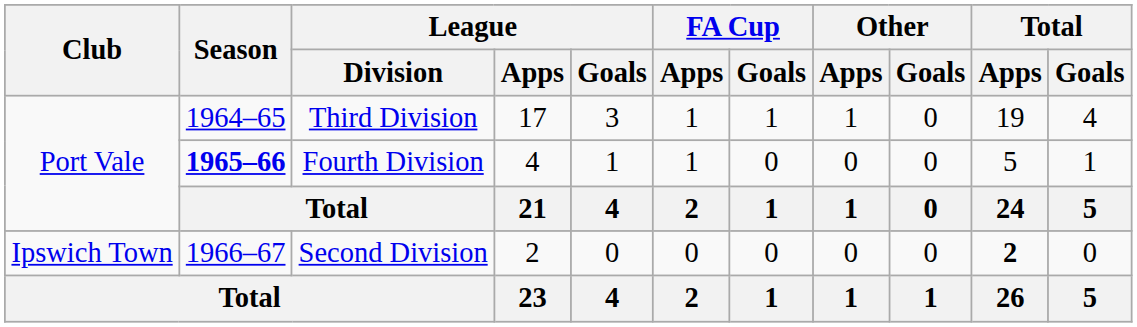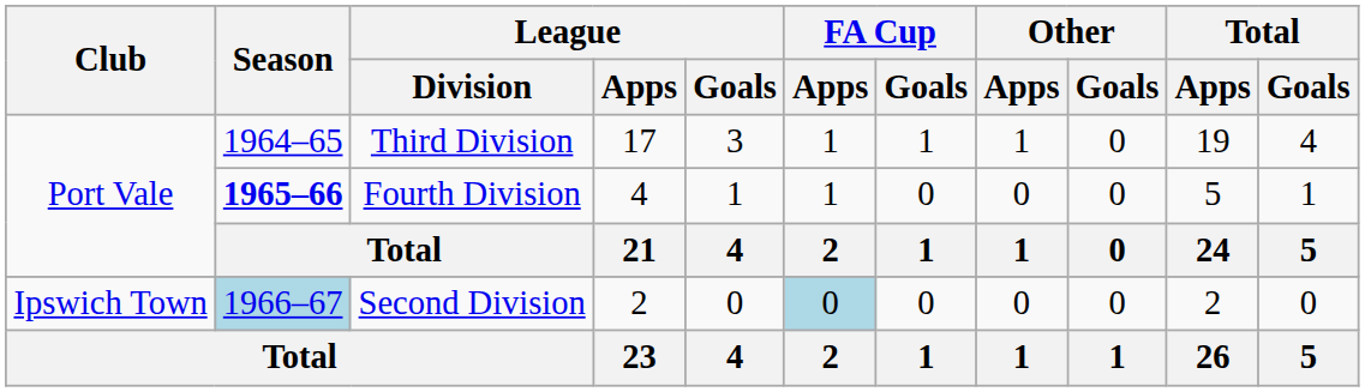Second Division | Season: no background -> lightblue background
Second Division | FA Cup / Apps: no background -> lightblue background
Second Division | Total / Apps: bold -> normal
